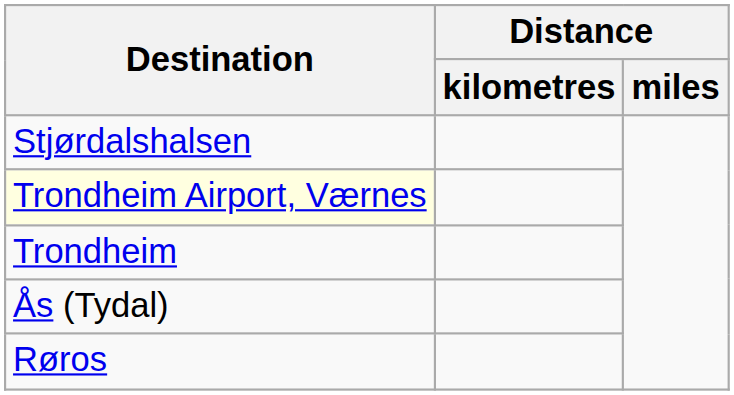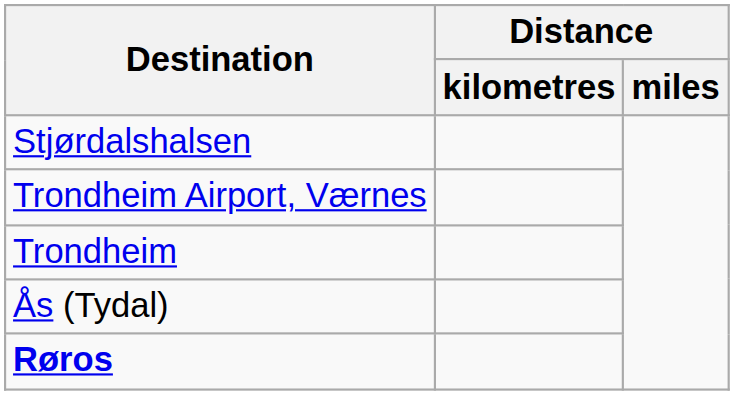Trondheim Airport, Værnes | Destination: lightyellow background -> no background
Røros | Destination: normal -> bold
